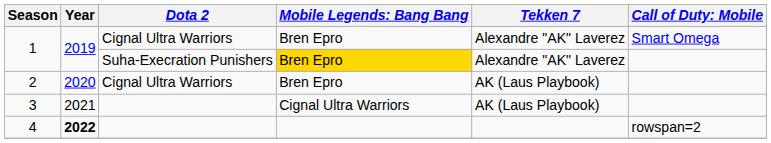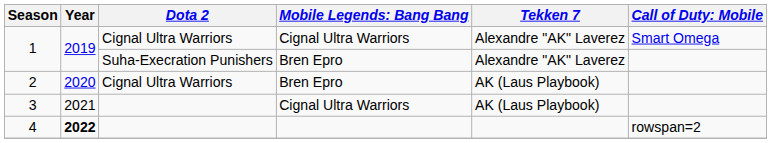1 / Cignal Ultra Warriors | column 4: Bren Epro -> Cignal Ultra Warriors
1 / Suha-Execration Punishers | column 4: gold background -> no background
